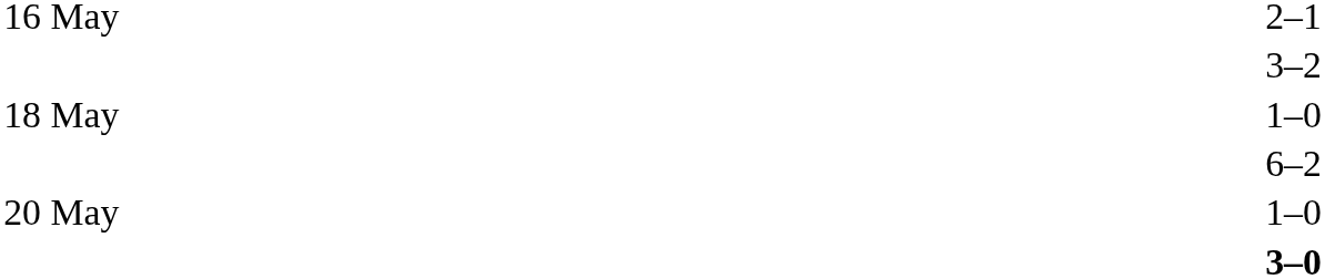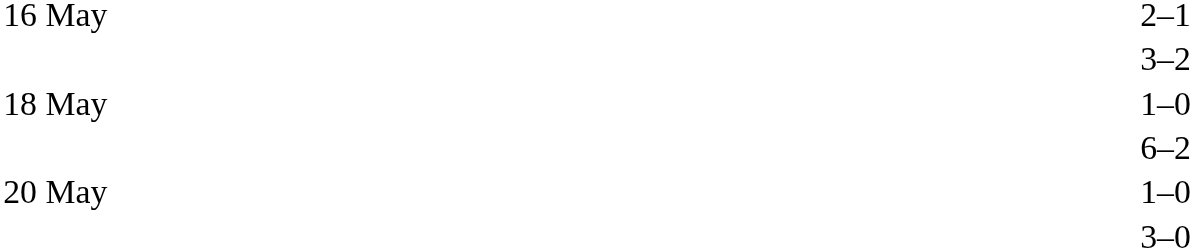3–0 | column 2: bold -> normal
